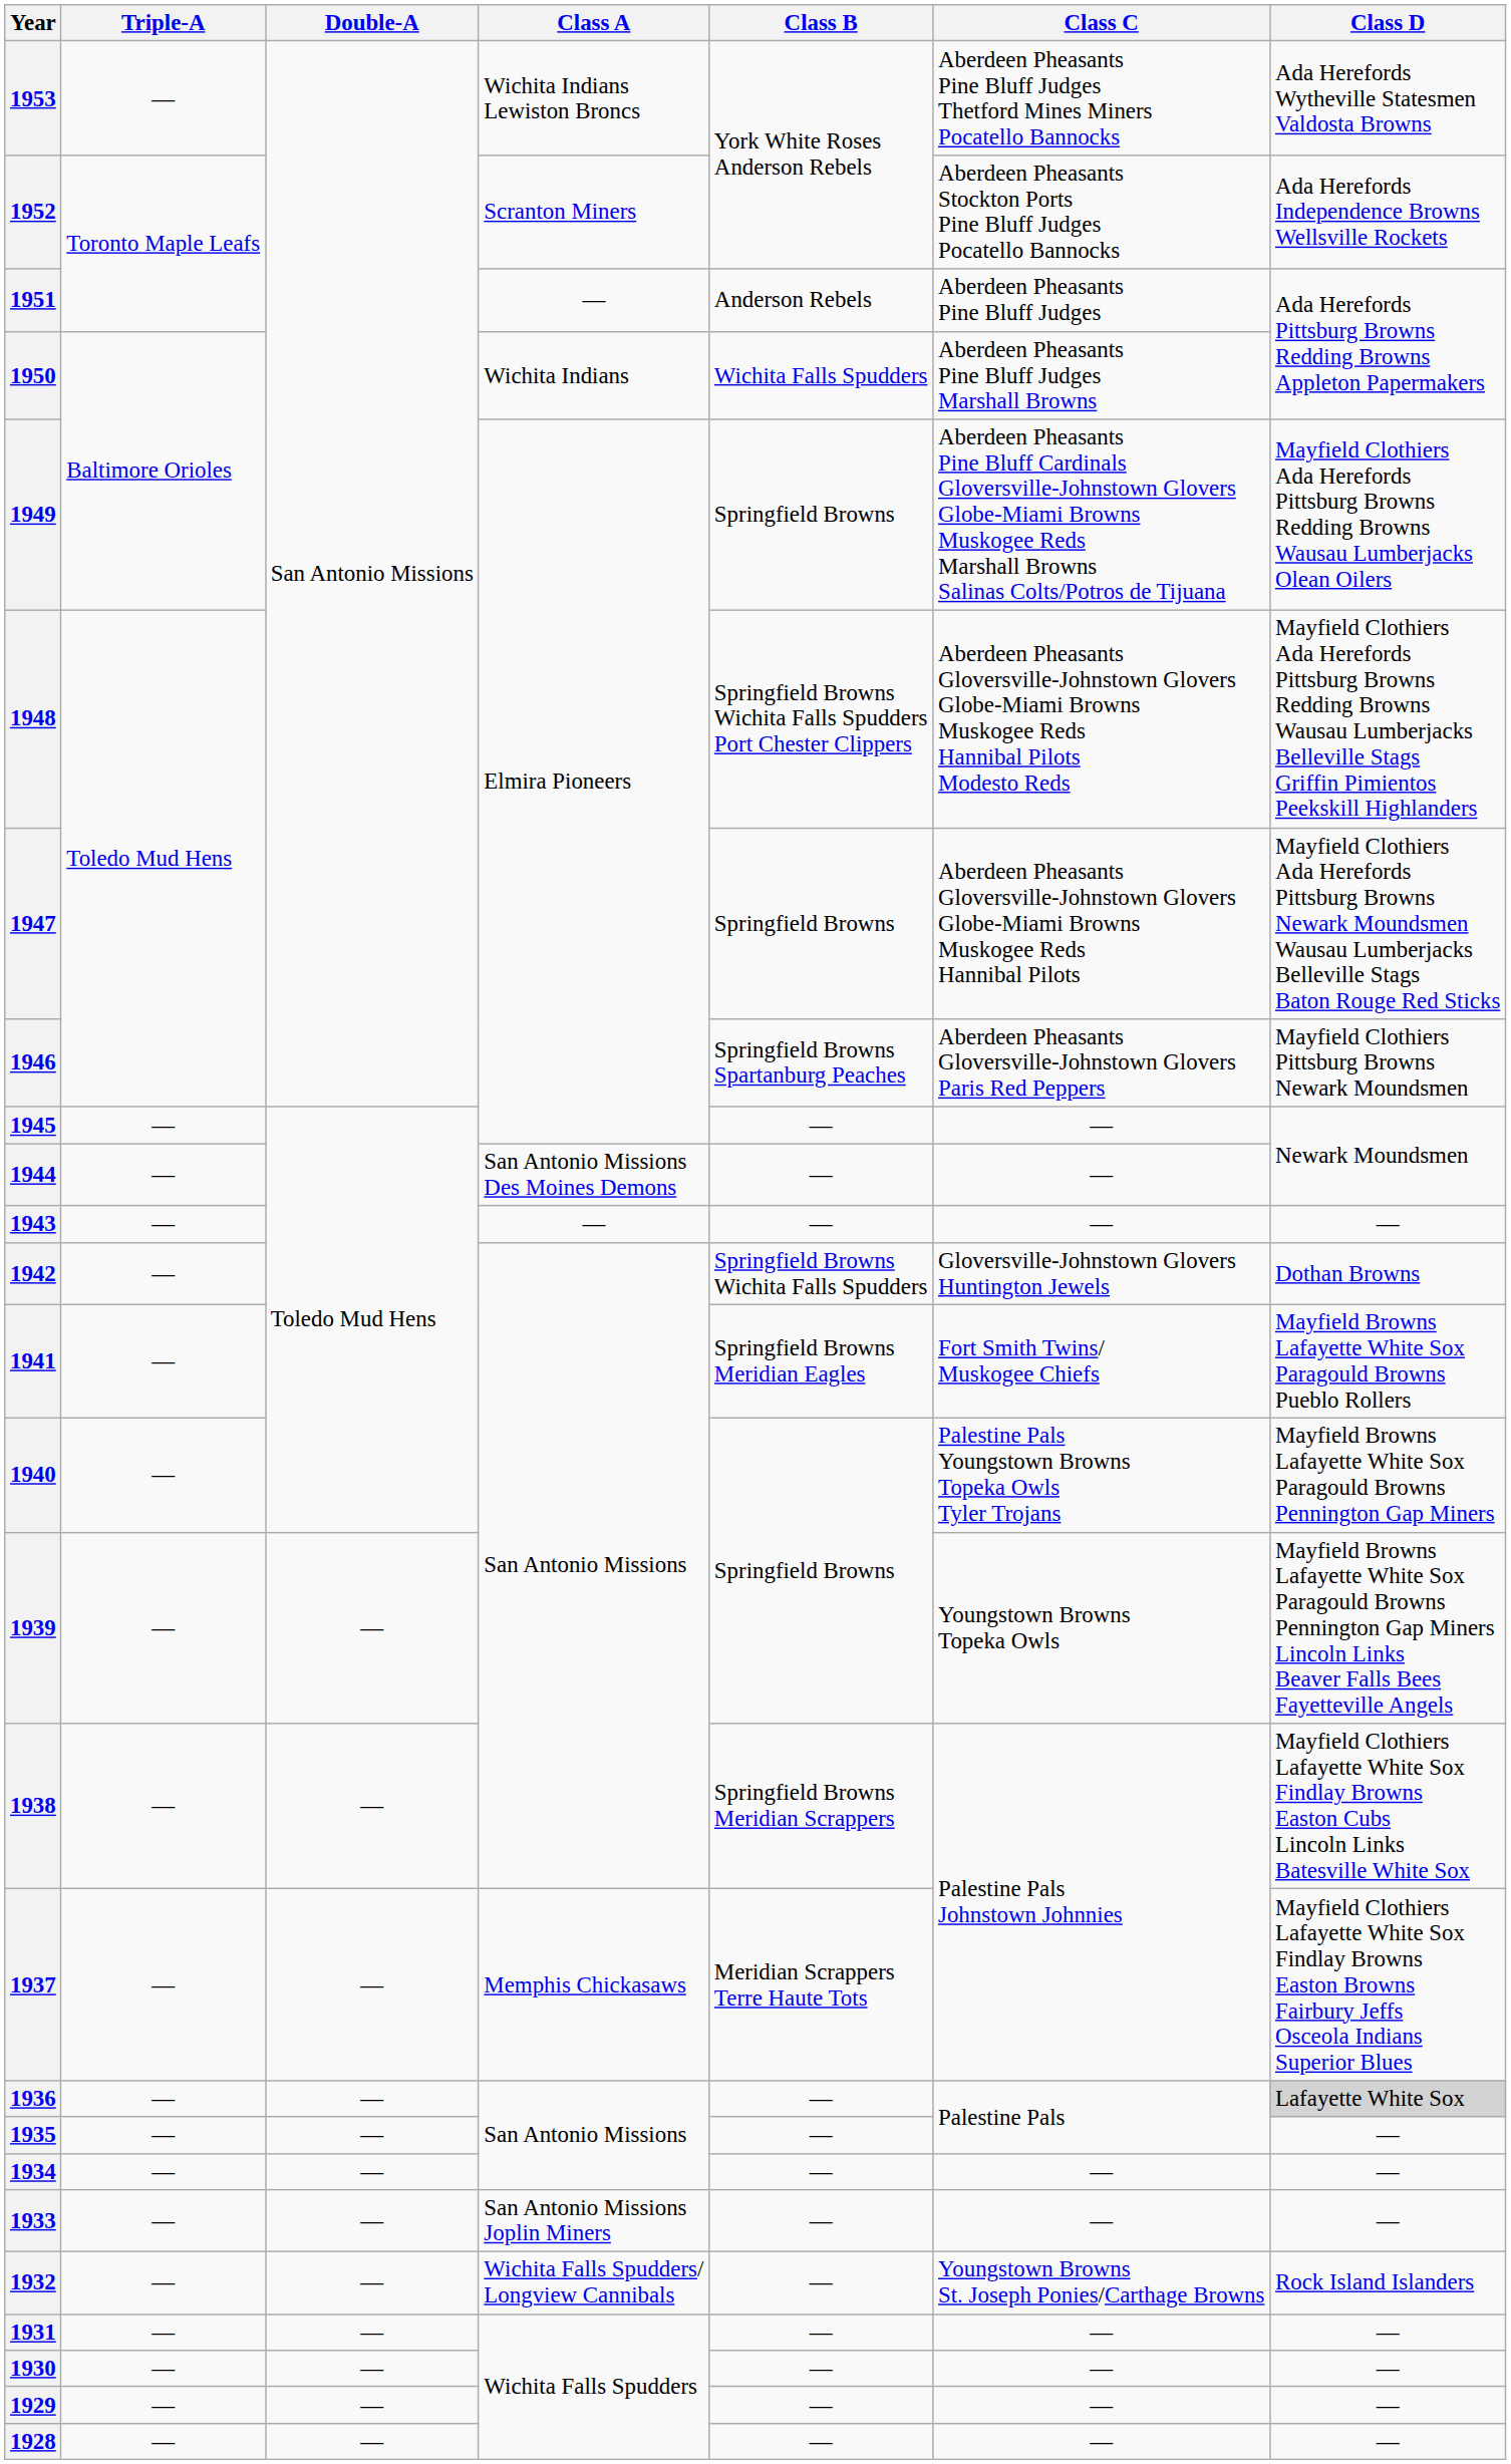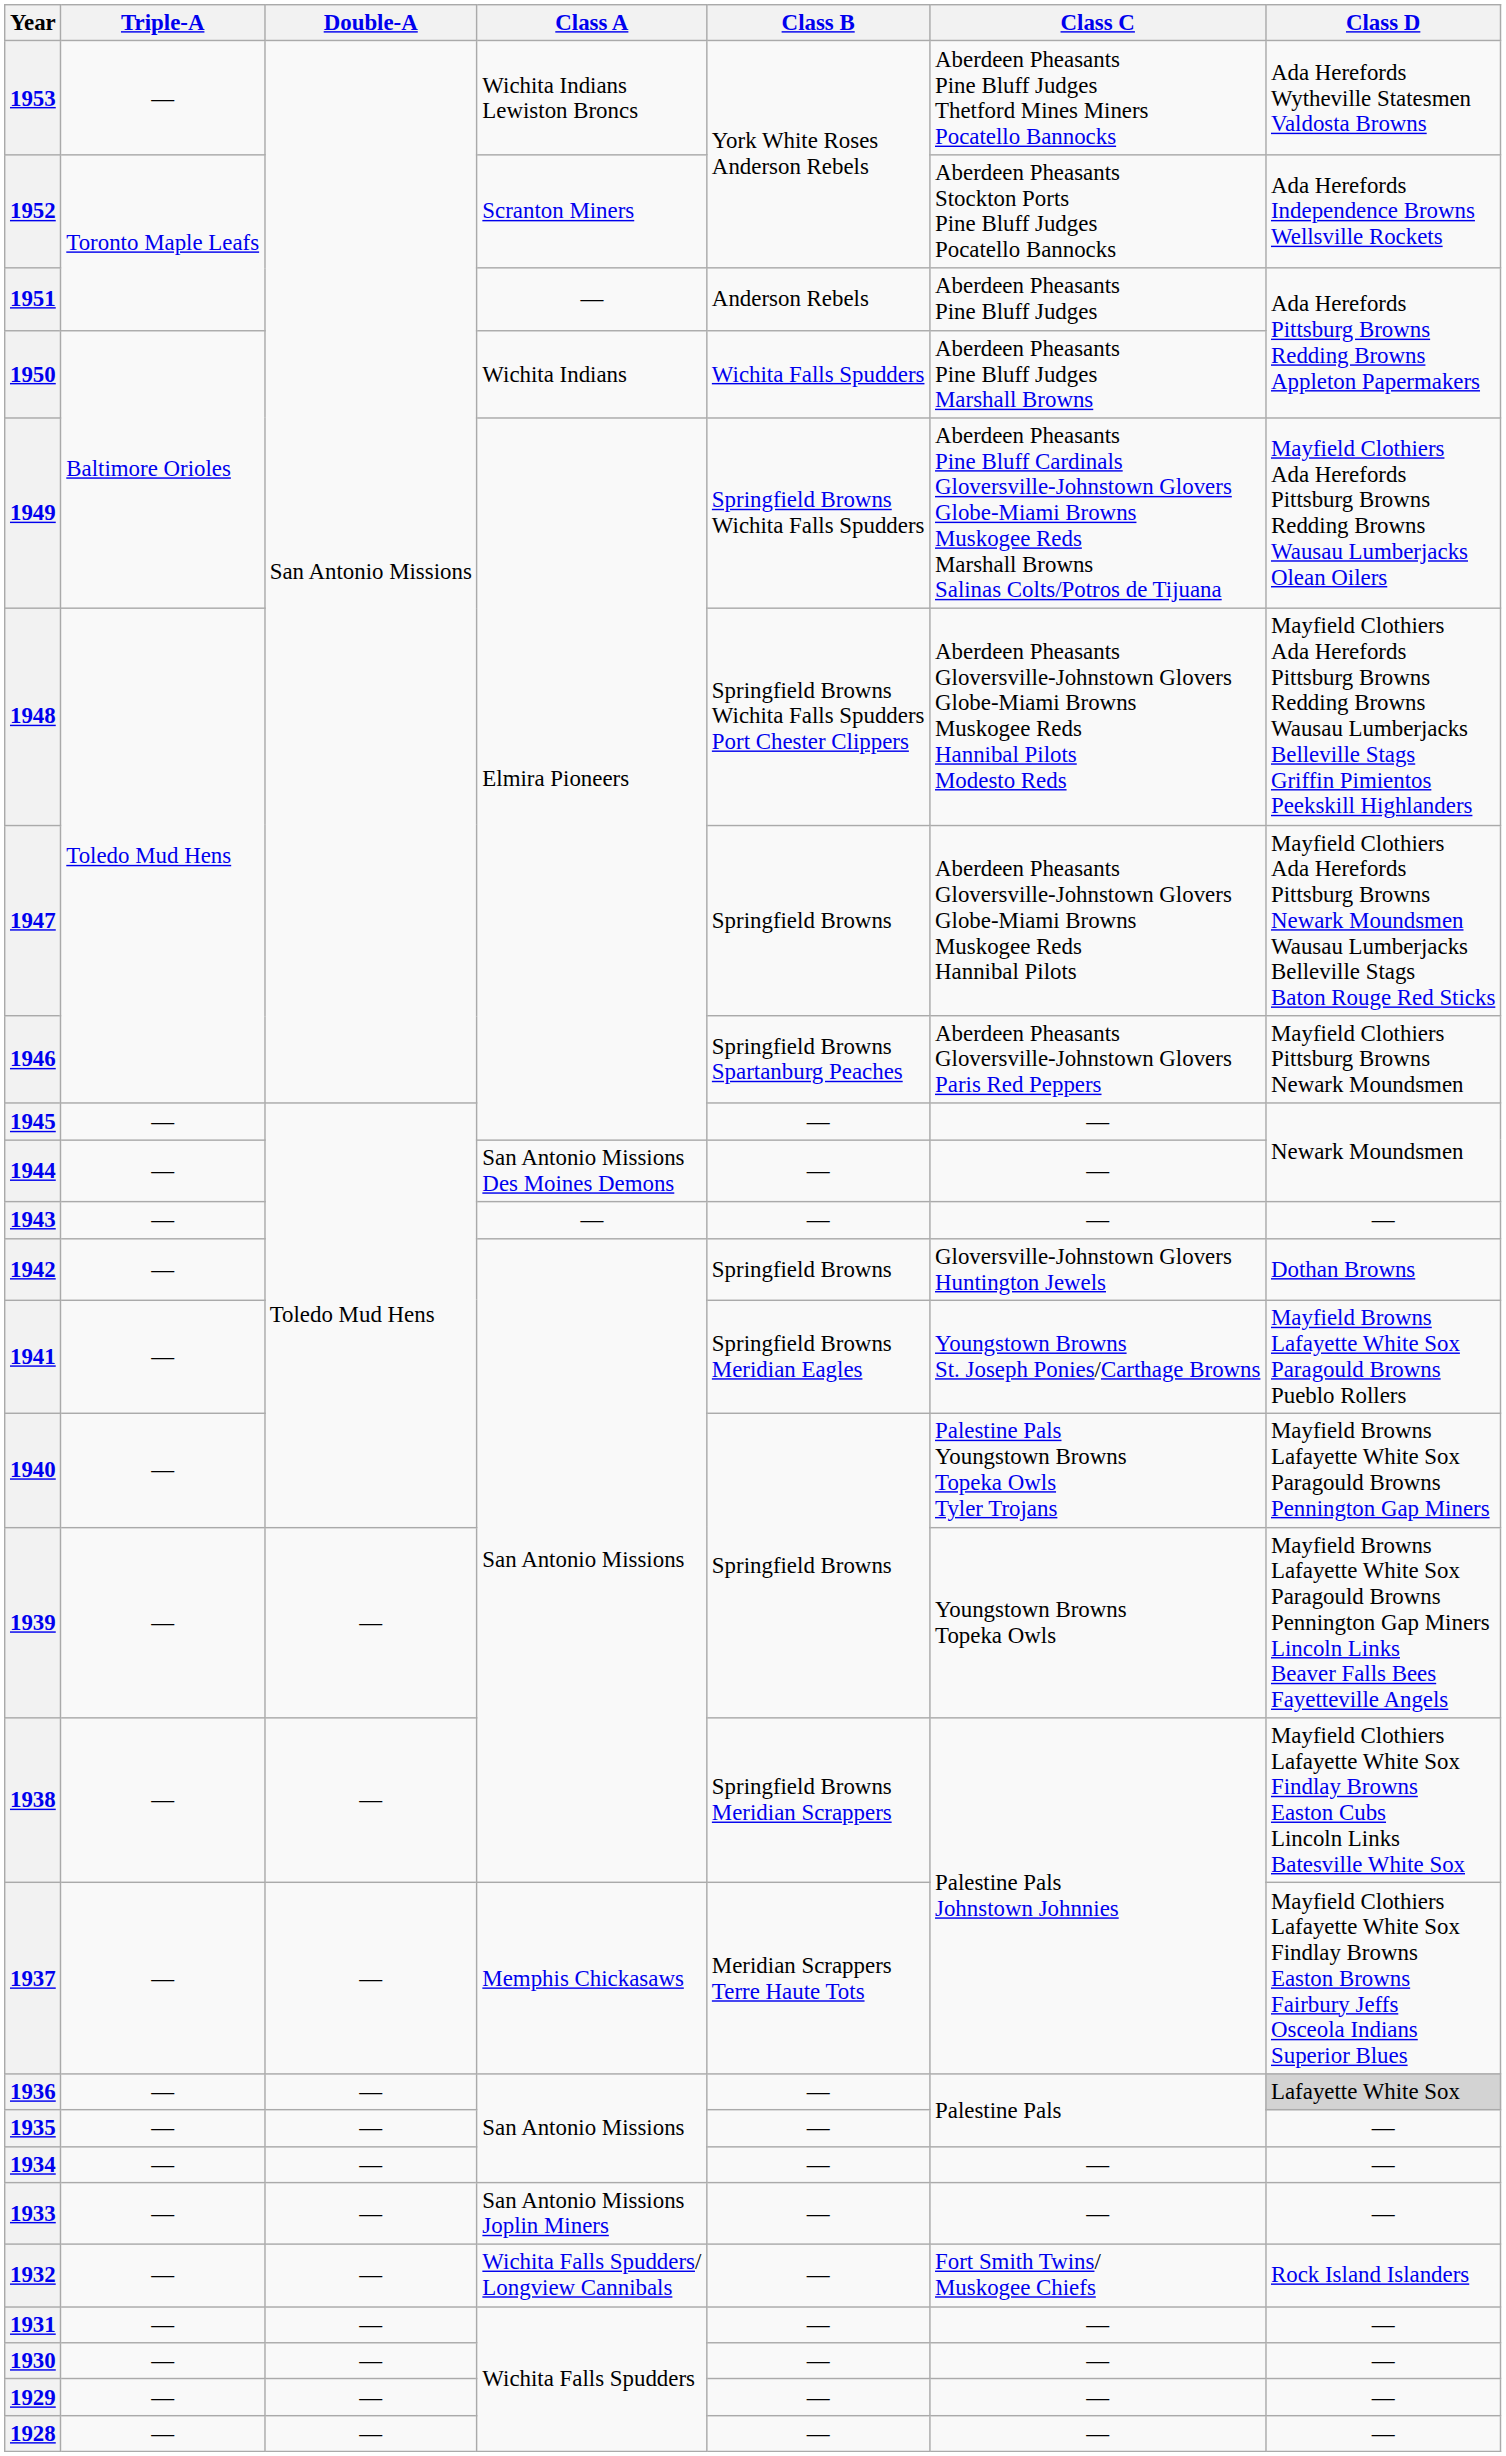1949 | Class B: Springfield Browns -> Springfield Browns Wichita Falls Spudders
1942 | Class B: Springfield Browns Wichita Falls Spudders -> Springfield Browns
1941 | Class C: Fort Smith Twins/ Muskogee Chiefs -> Youngstown Browns St. Joseph Ponies/Carthage Browns
1932 | Class C: Youngstown Browns St. Joseph Ponies/Carthage Browns -> Fort Smith Twins/ Muskogee Chiefs
